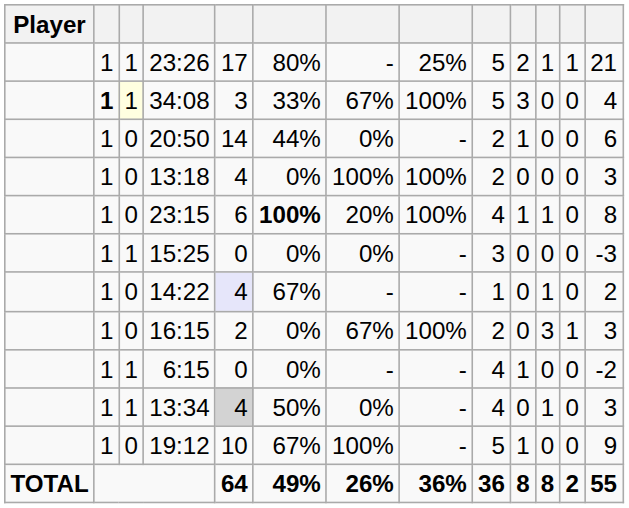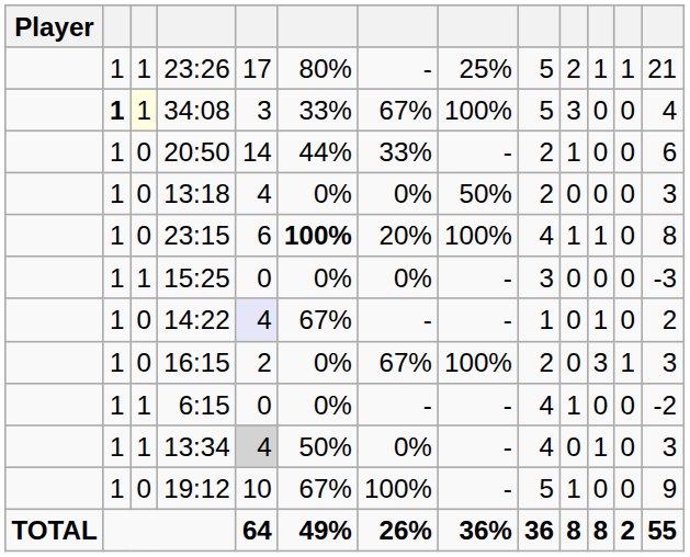20:50 | column 7: 0% -> 33%
13:18 | column 7: 100% -> 0%
13:18 | column 8: 100% -> 50%
